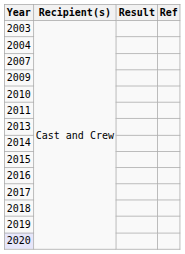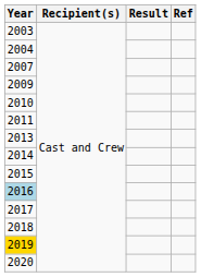2016 | Year: no background -> lightblue background
2019 | Year: no background -> gold background
2020 | Year: lavender background -> no background
